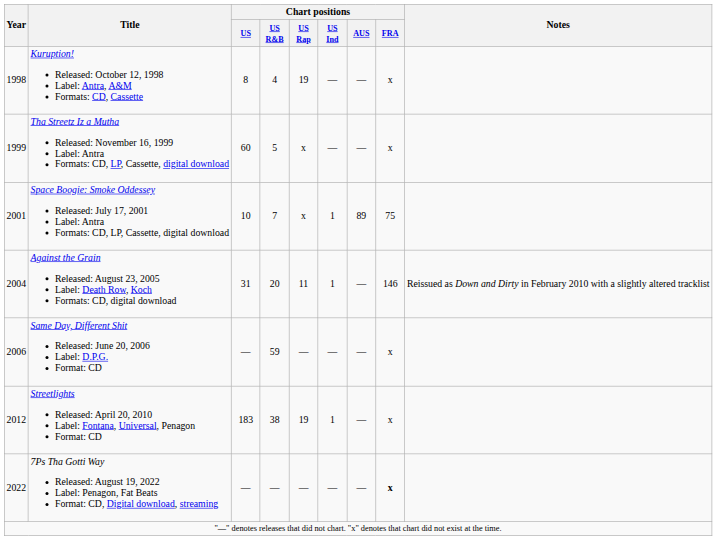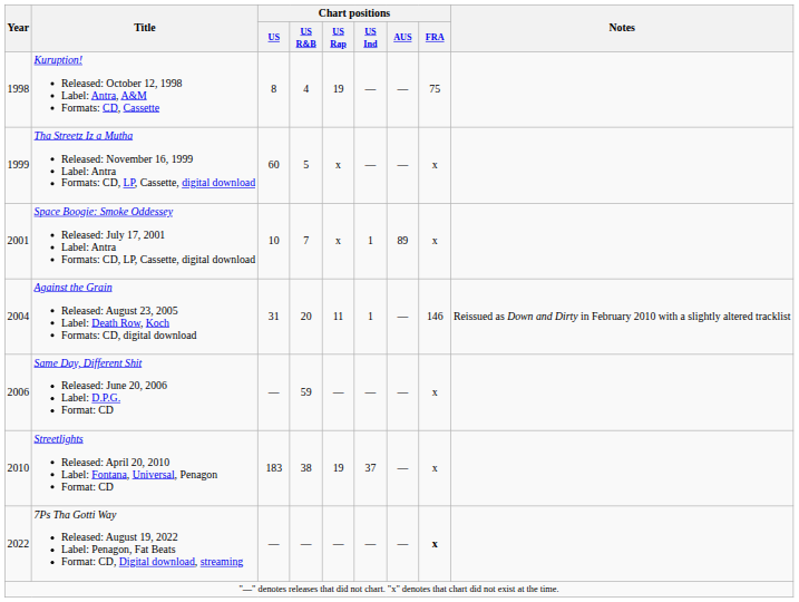row 3 | Chart positions / FRA: x -> 75
row 5 | Chart positions / FRA: 75 -> x
row 8 | Year: 2012 -> 2010
row 8 | Chart positions / US Ind: 1 -> 37
